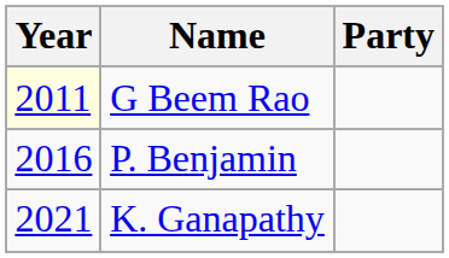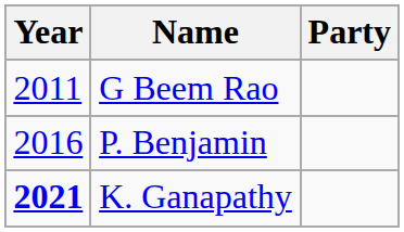G Beem Rao | Year: lightyellow background -> no background
K. Ganapathy | Year: normal -> bold
